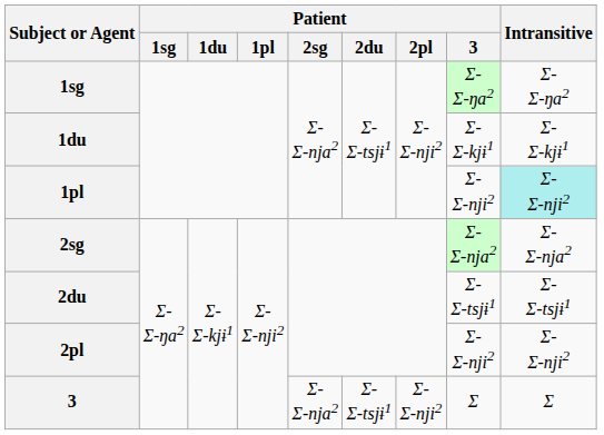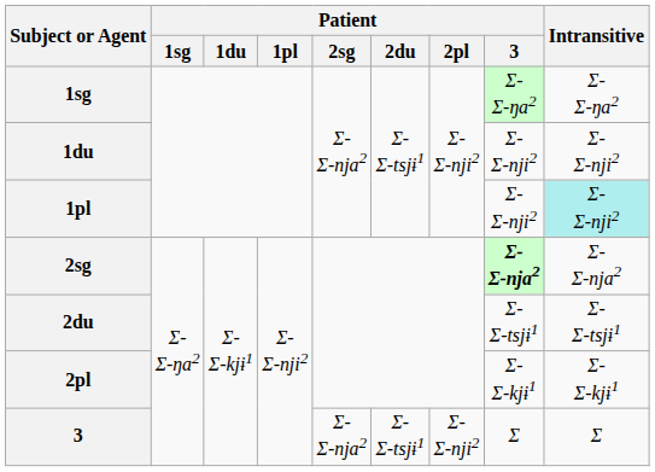row 4 | Patient / 3: Σ- Σ-kjɨ1 -> Σ- Σ-nji2
row 4 | Intransitive: Σ- Σ-kjɨ1 -> Σ- Σ-nji2
row 6 | Patient / 3: normal -> bold
row 8 | Patient / 3: Σ- Σ-nji2 -> Σ- Σ-kjɨ1
row 8 | Intransitive: Σ- Σ-nji2 -> Σ- Σ-kjɨ1
